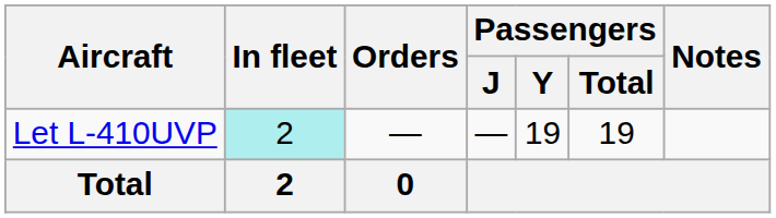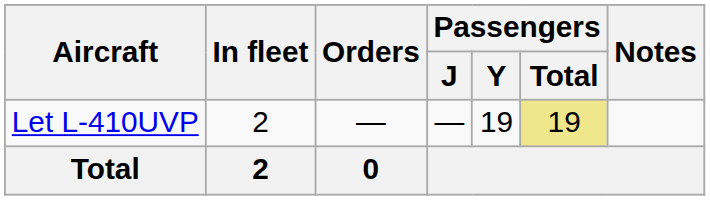Let L-410UVP | In fleet: paleturquoise background -> no background
Let L-410UVP | Passengers / Total: no background -> khaki background
